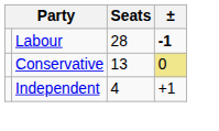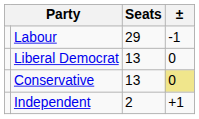Labour | Seats: 28 -> 29
Labour | ±: bold -> normal
+ row: Liberal Democrat | 13 | 0
Independent | Seats: 4 -> 2
